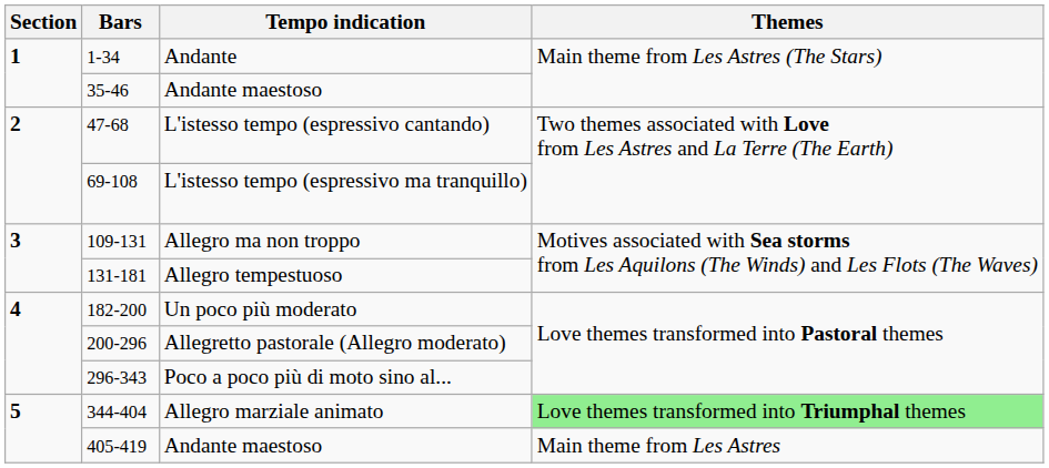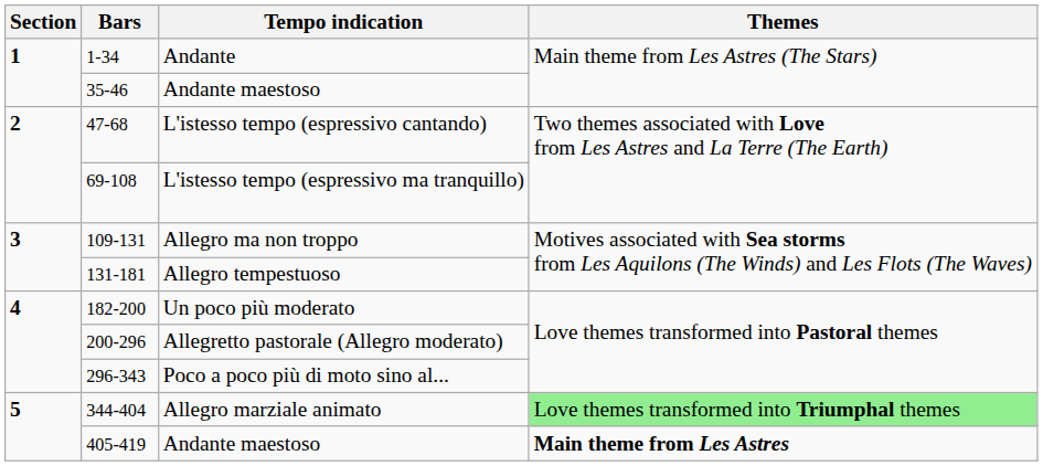405-419 / Andante maestoso | Themes: normal -> bold
